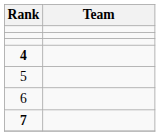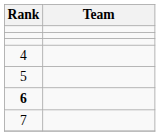row 5 | Rank: bold -> normal
row 7 | Rank: normal -> bold
row 8 | Rank: bold -> normal
